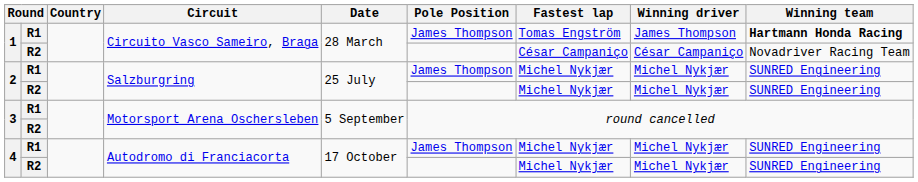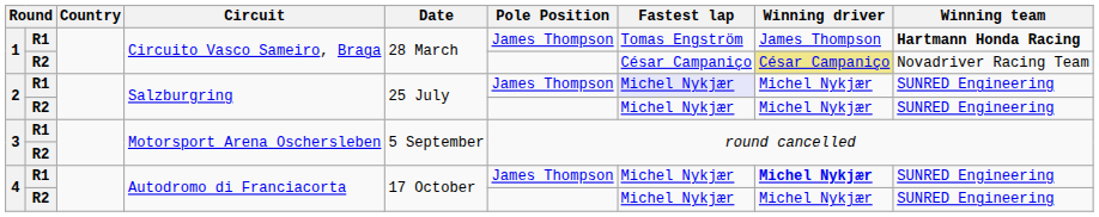1 / R2 | Winning driver: no background -> khaki background
2 / R1 | Fastest lap: no background -> lavender background
4 / R1 | Winning driver: normal -> bold
